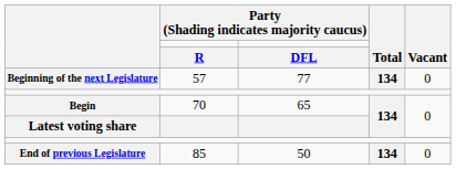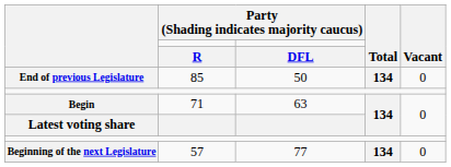rows swapped: End of previous Legislature <-> Beginning of the next Legislature
Begin | column 2: 70 -> 71
Begin | column 3: 65 -> 63
